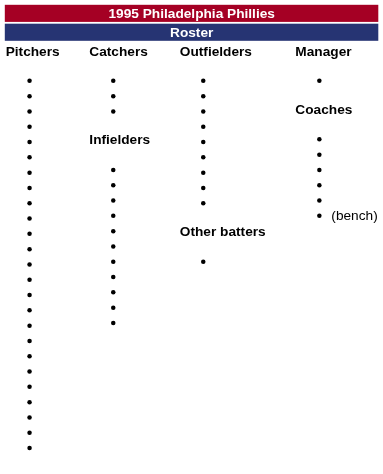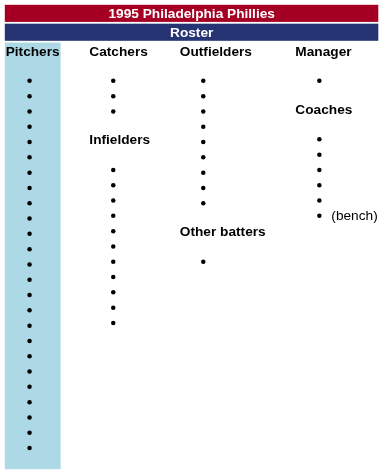Pitchers | column 1: no background -> lightblue background
